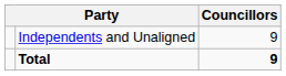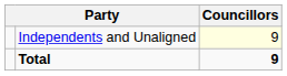Independents and Unaligned | Councillors: no background -> lightyellow background
